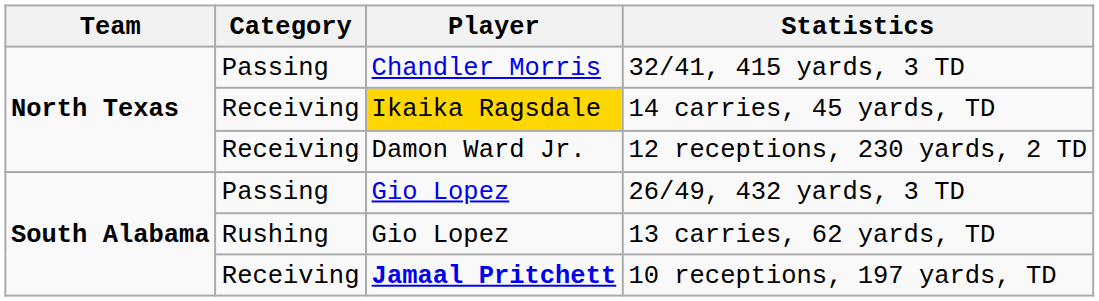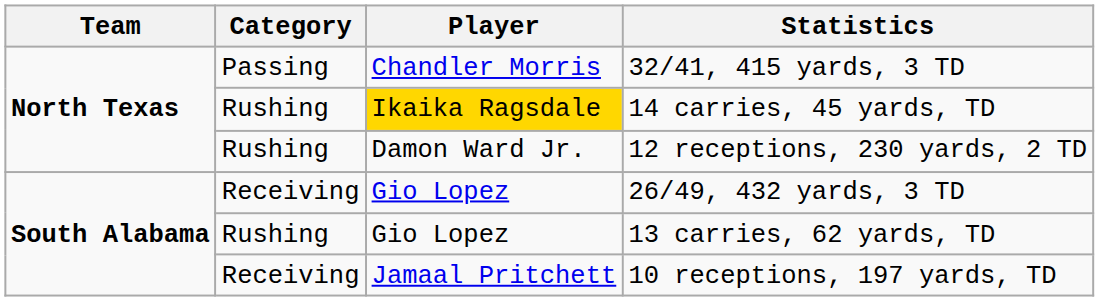14 carries, 45 yards, TD | Category: Receiving -> Rushing
12 receptions, 230 yards, 2 TD | Category: Receiving -> Rushing
26/49, 432 yards, 3 TD | Category: Passing -> Receiving
10 receptions, 197 yards, TD | Player: bold -> normal
